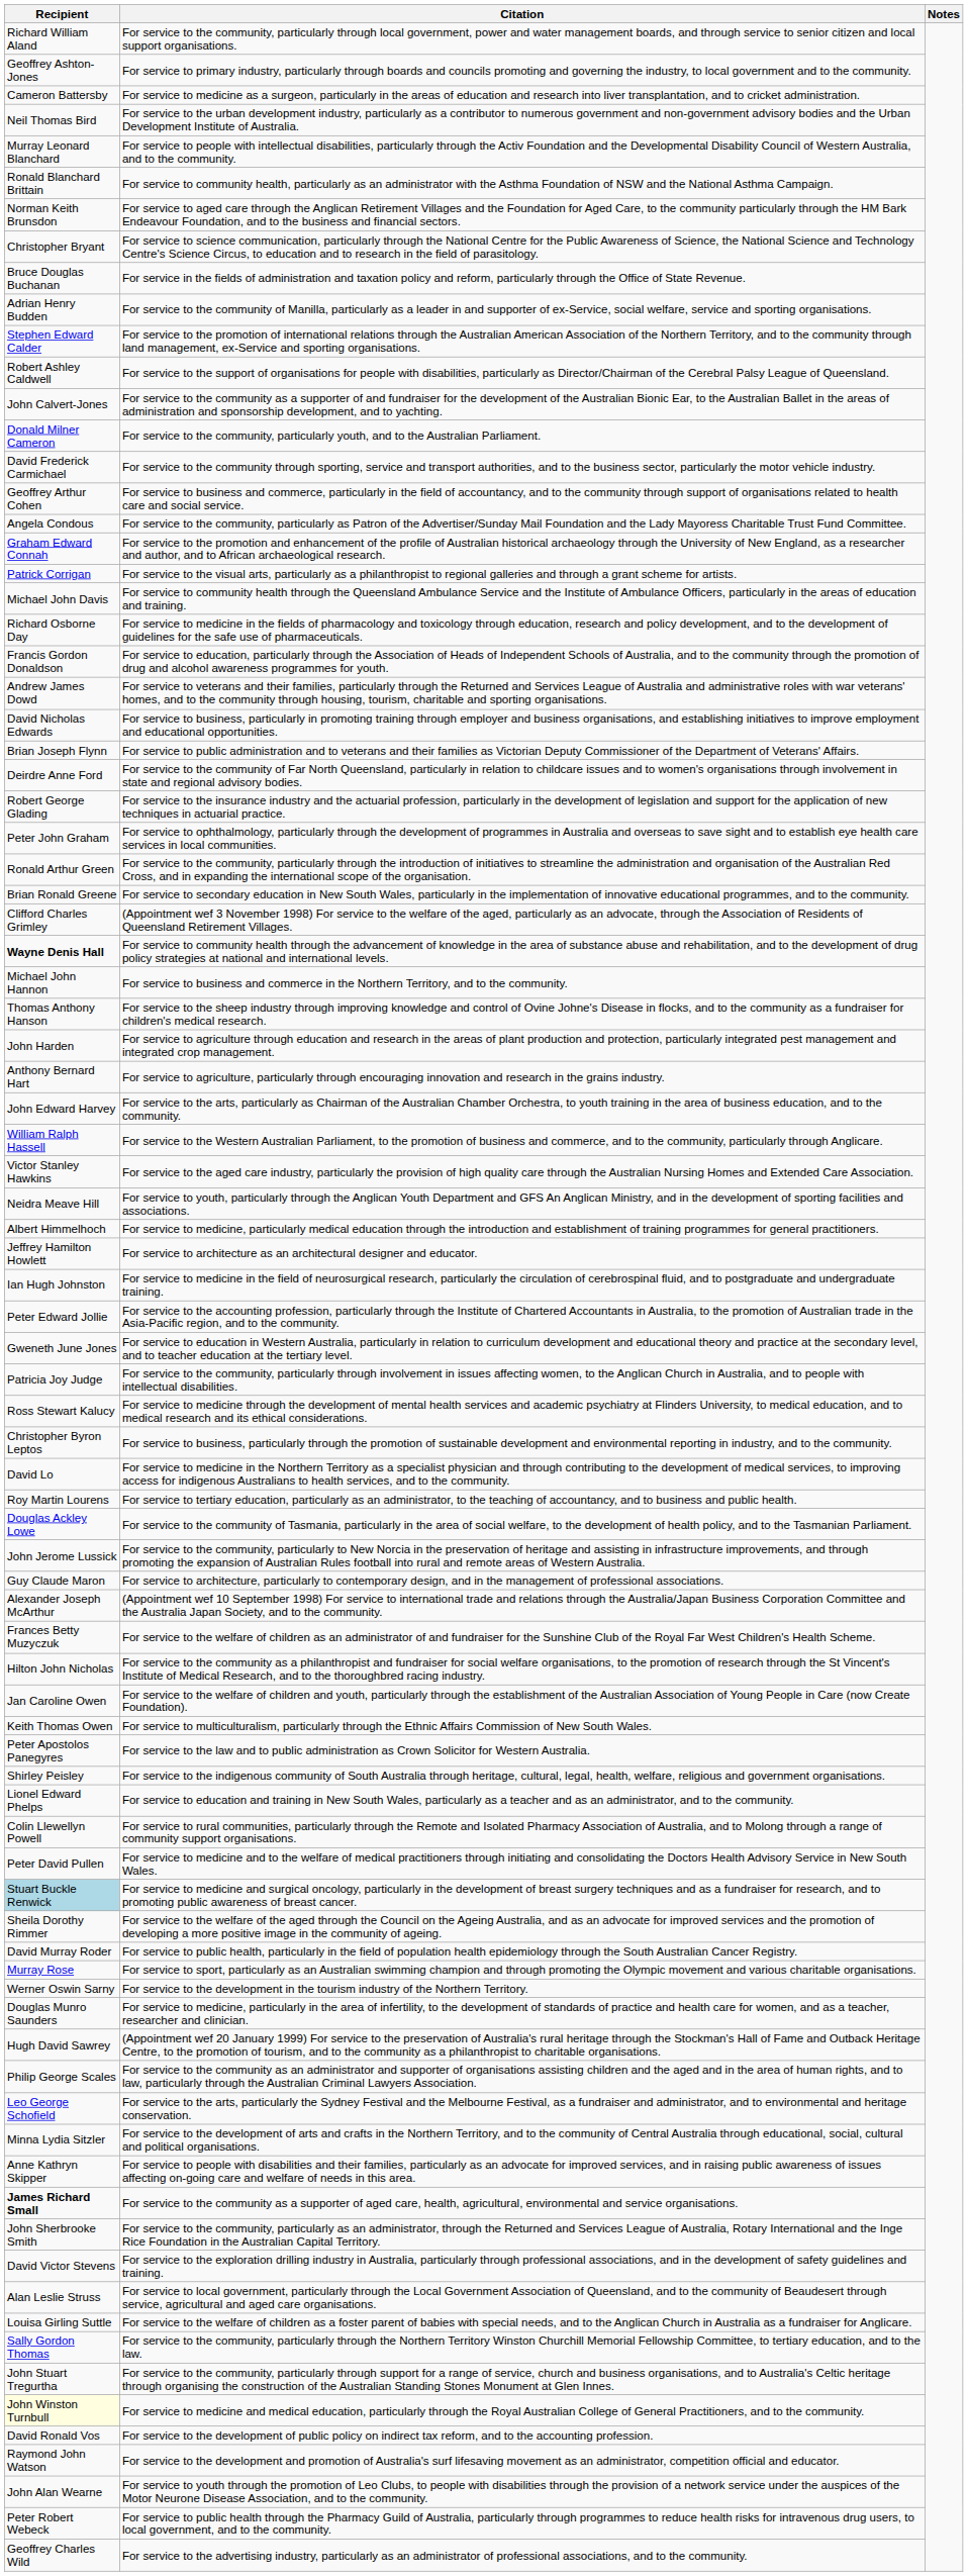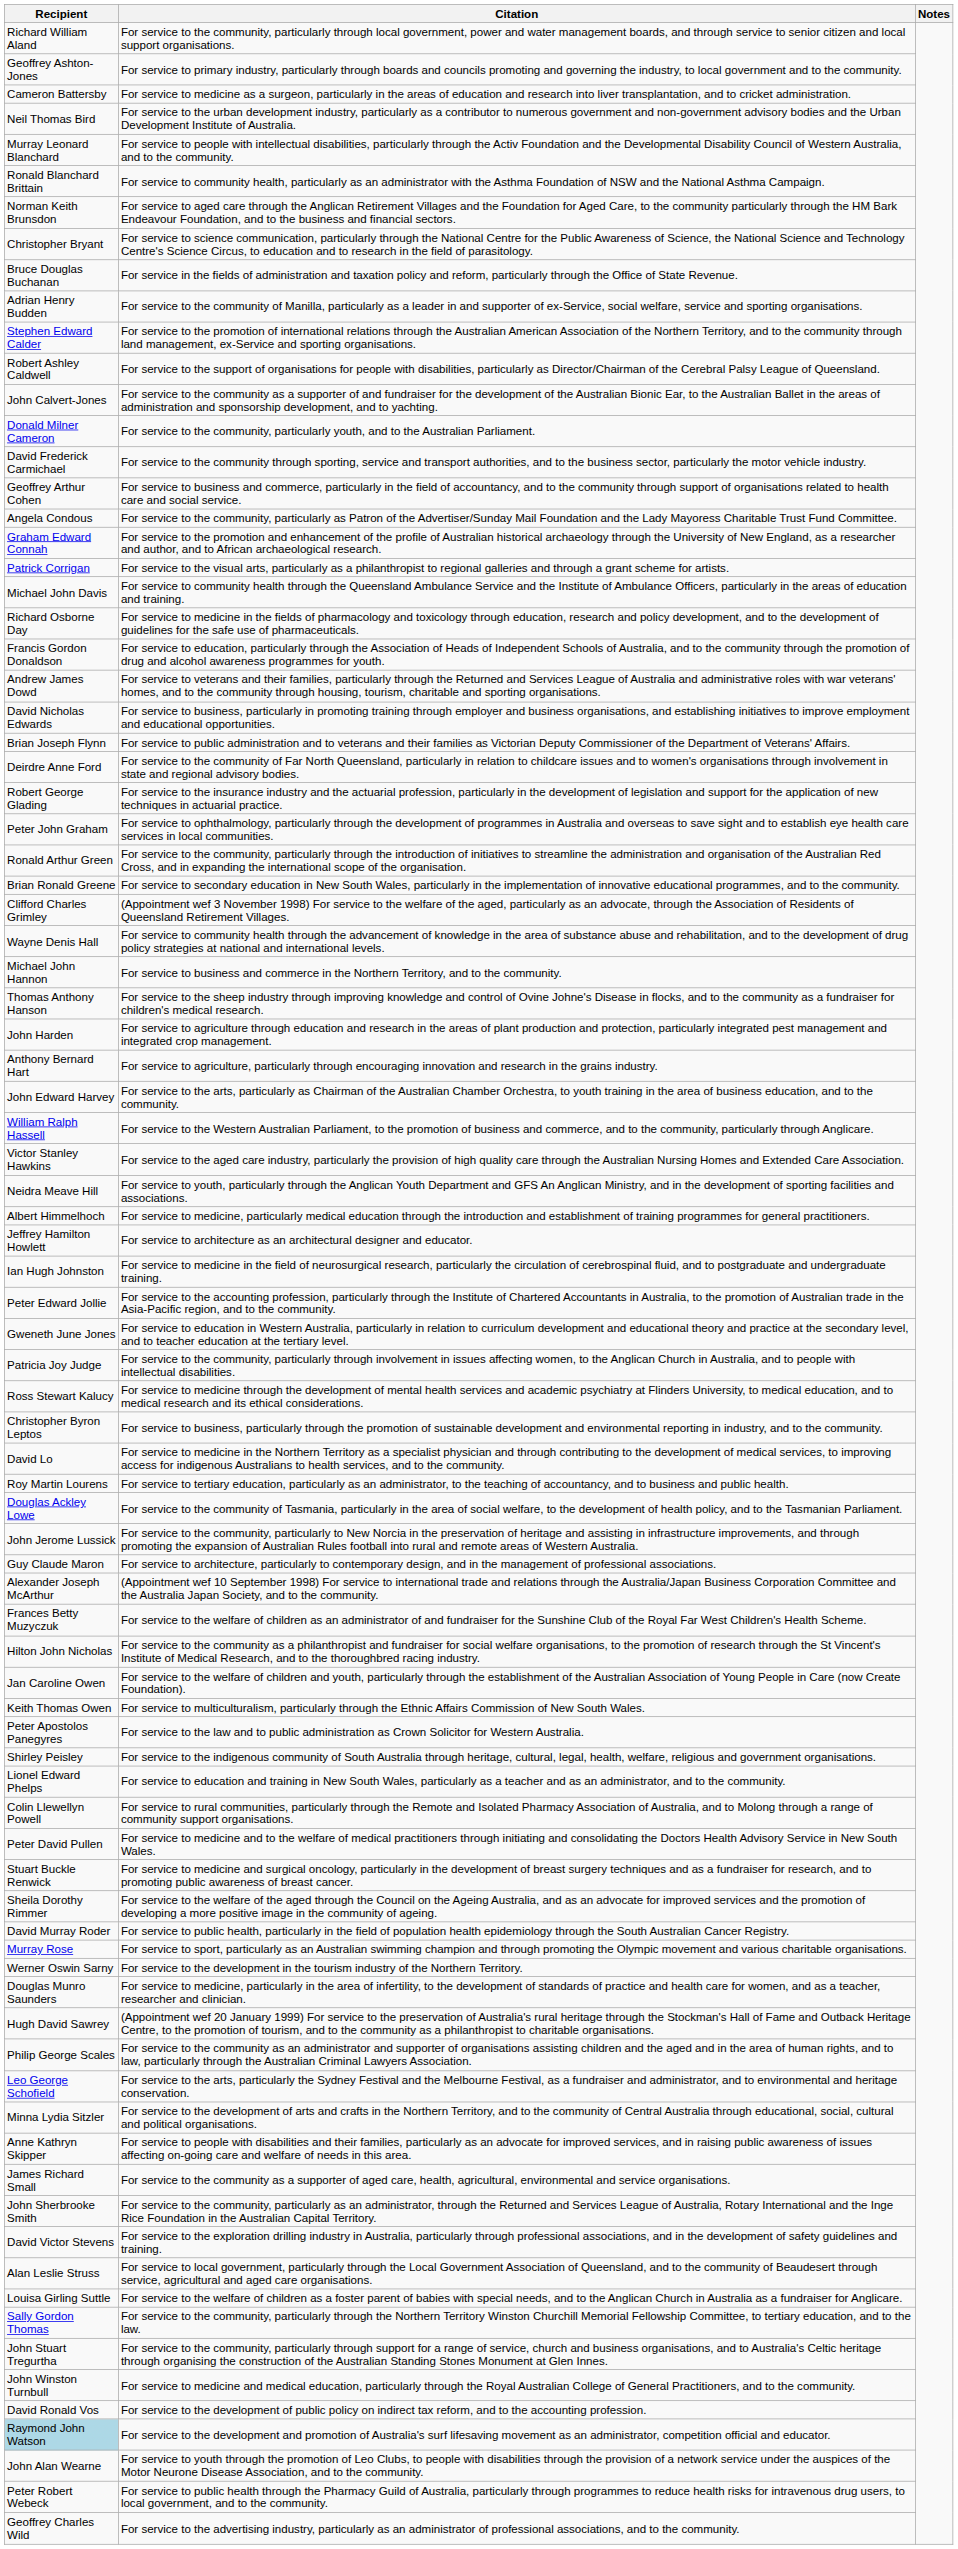Wayne Denis Hall | Recipient: bold -> normal
Stuart Buckle Renwick | Recipient: lightblue background -> no background
James Richard Small | Recipient: bold -> normal
John Winston Turnbull | Recipient: lightyellow background -> no background
Raymond John Watson | Recipient: no background -> lightblue background
